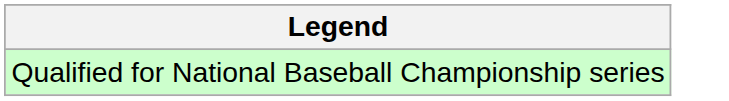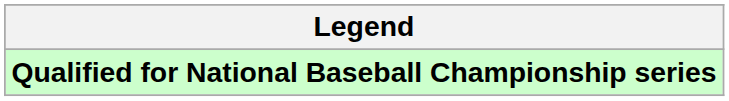row 2 | column 1: normal -> bold
